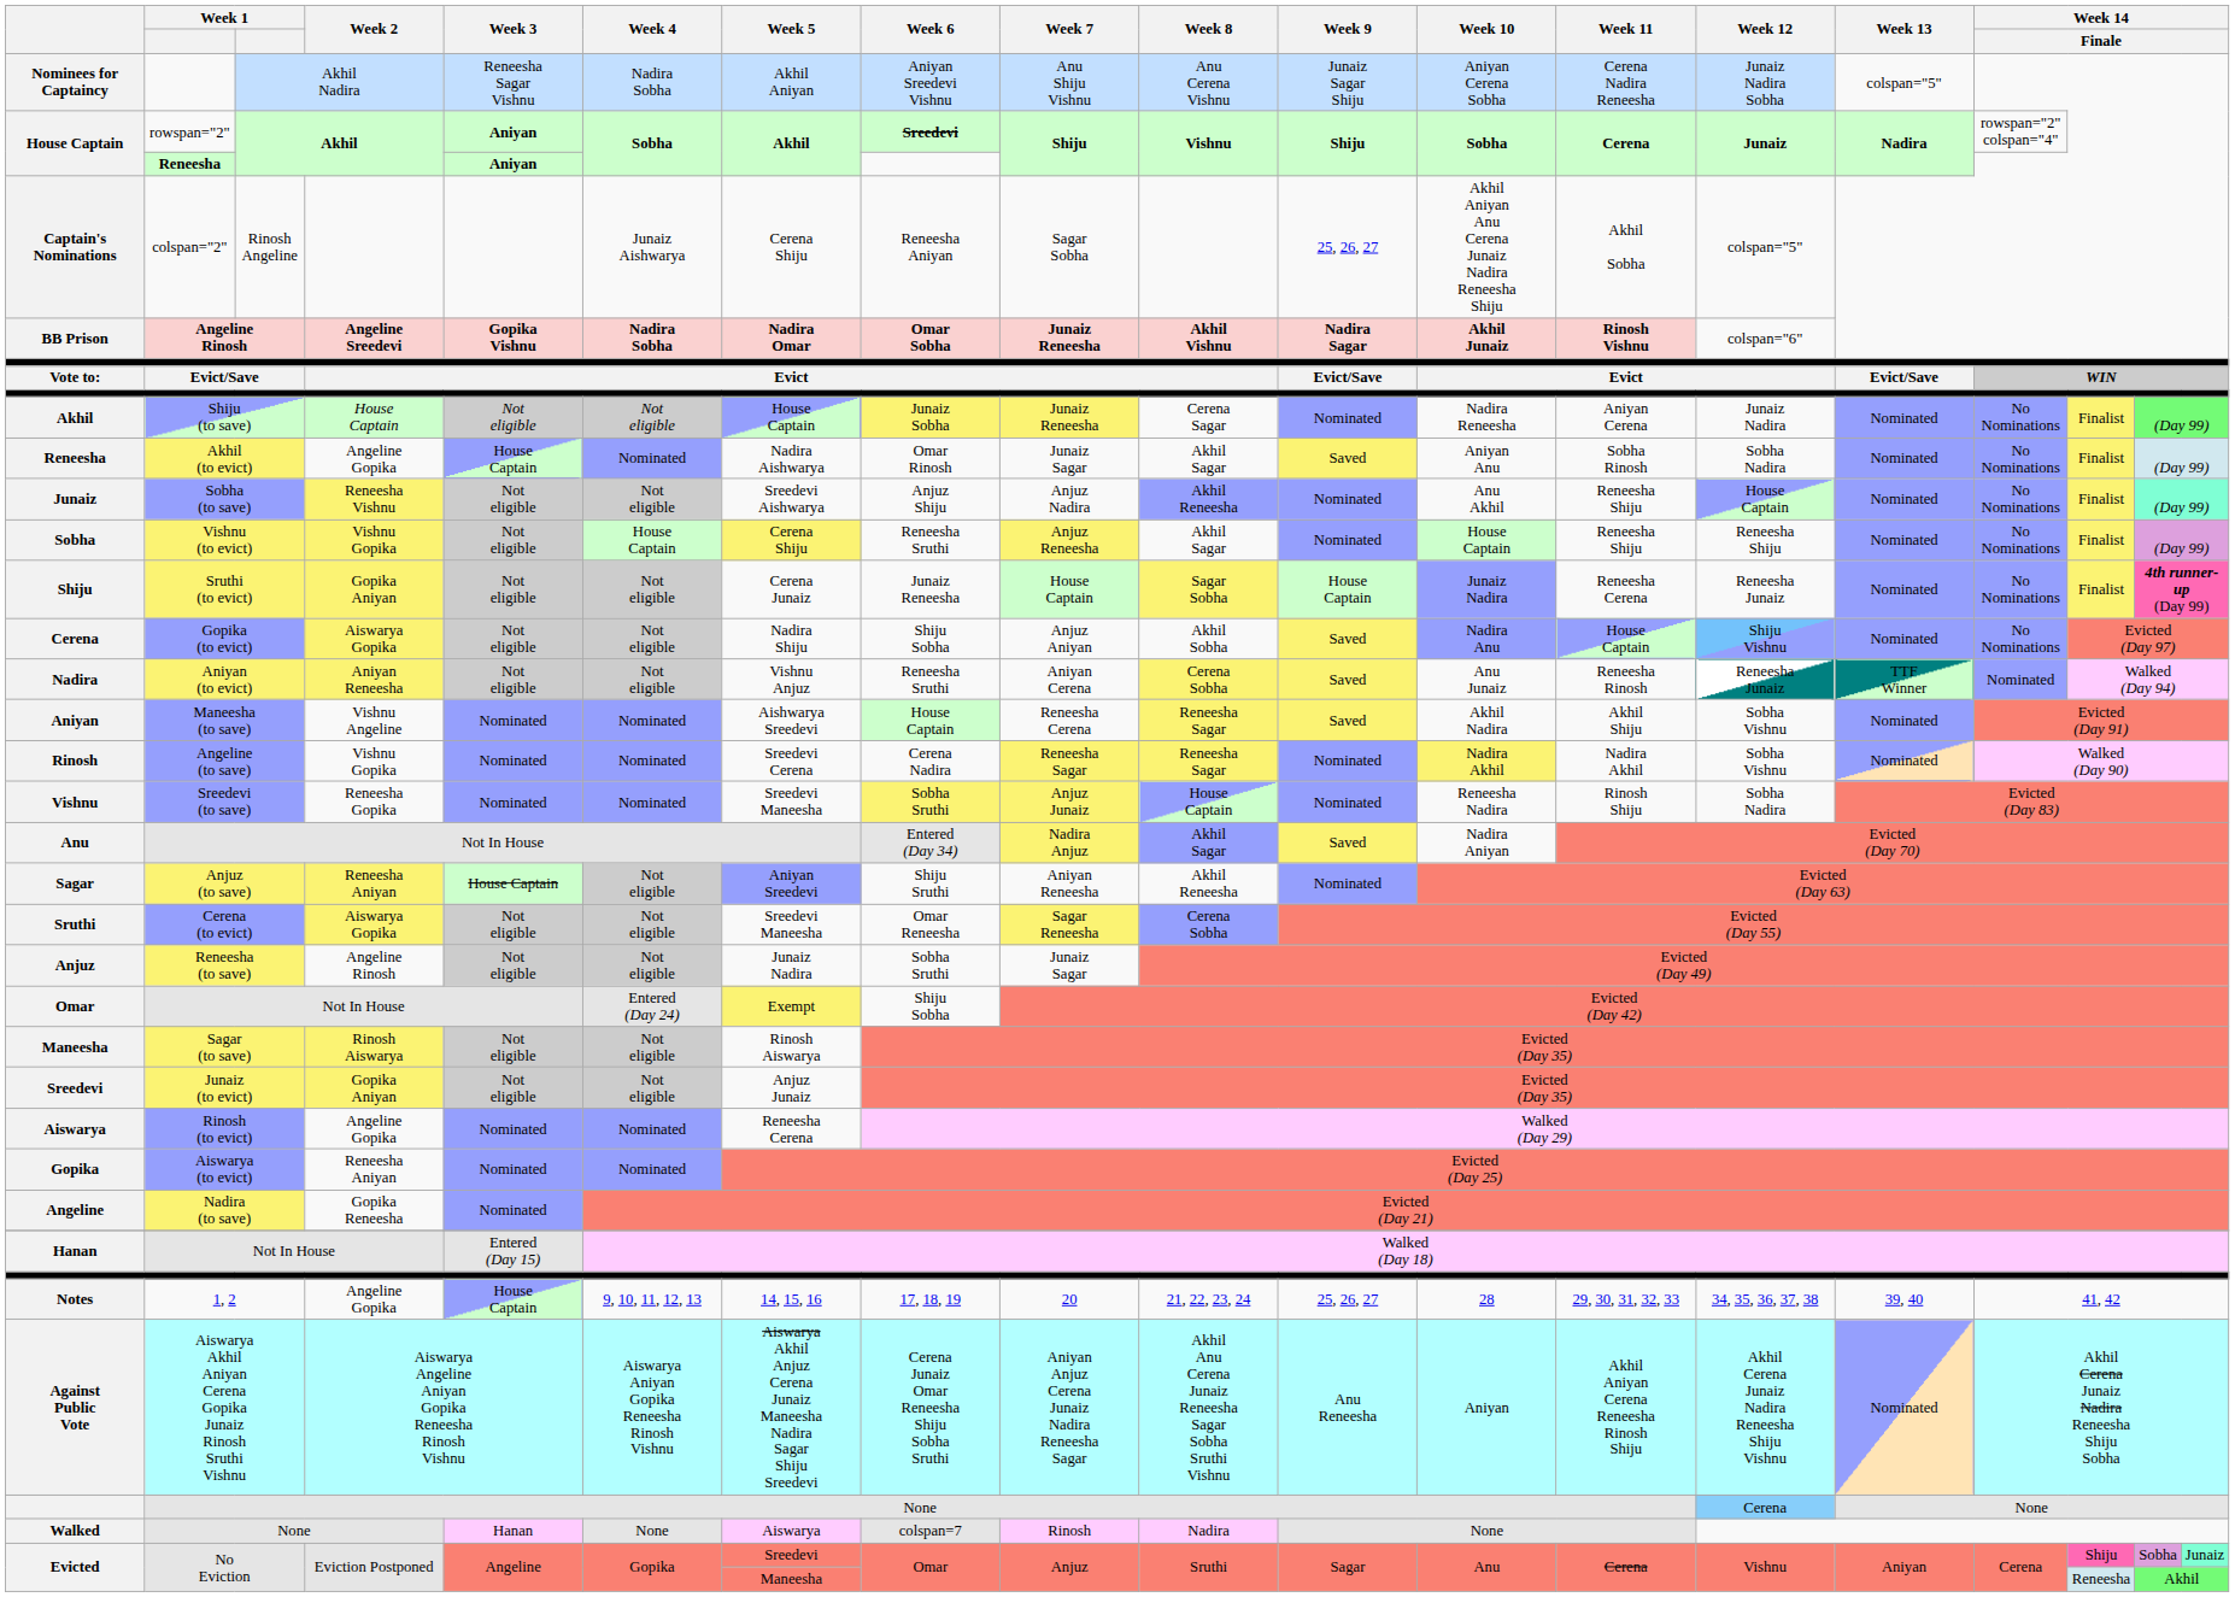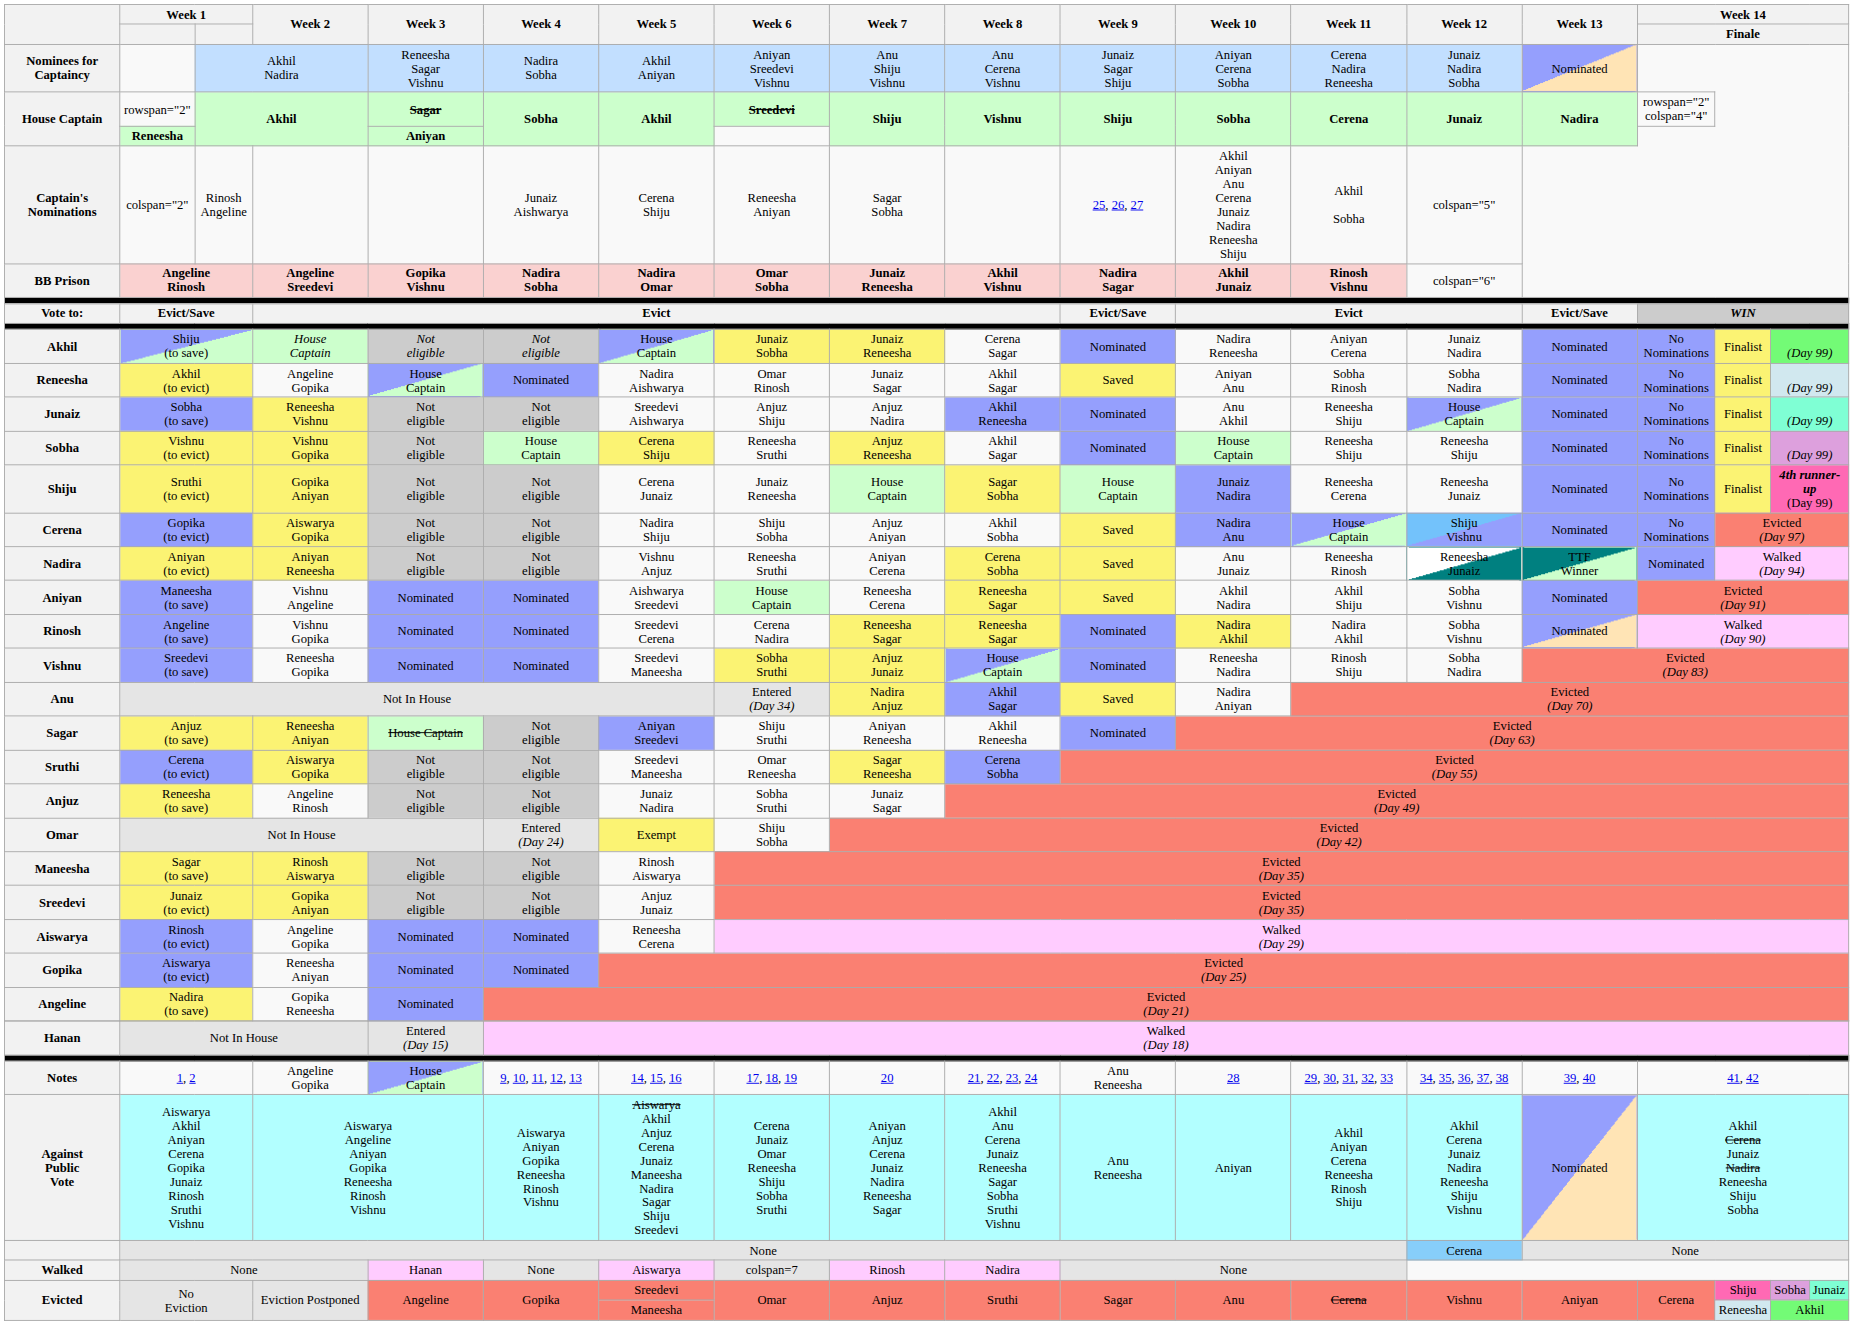Nominees for Captaincy | Week 13: colspan="5" -> Nominated
House Captain / rowspan="2" | Week 3: Aniyan -> Sagar
Notes | Week 9: 25, 26, 27 -> Anu Reneesha
